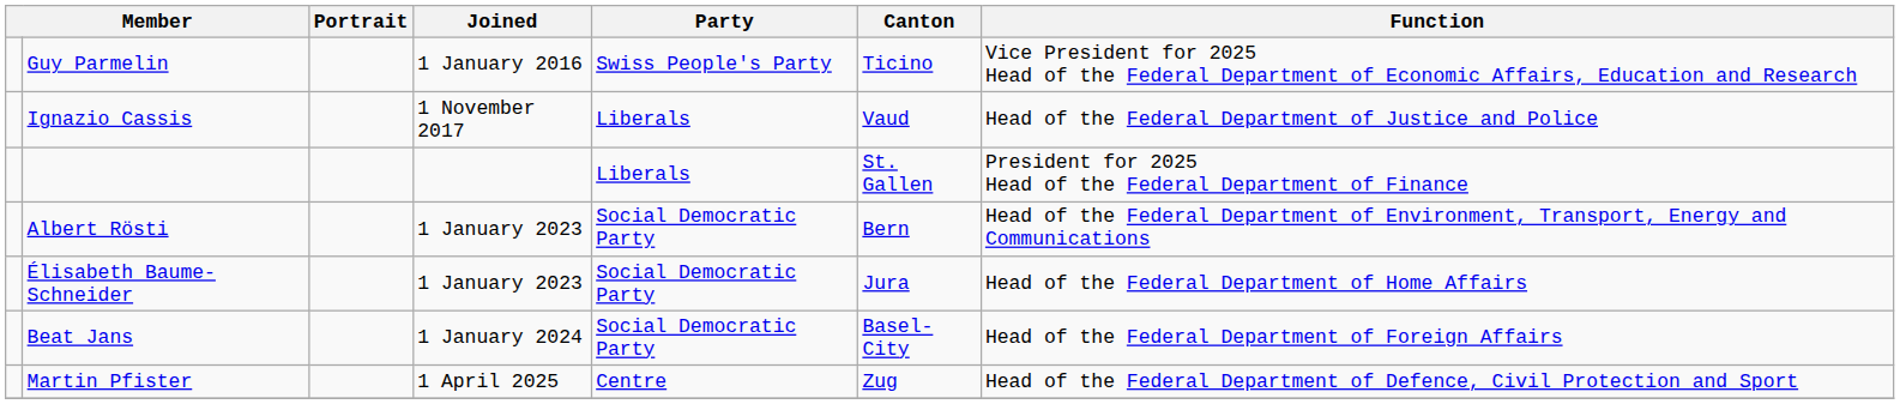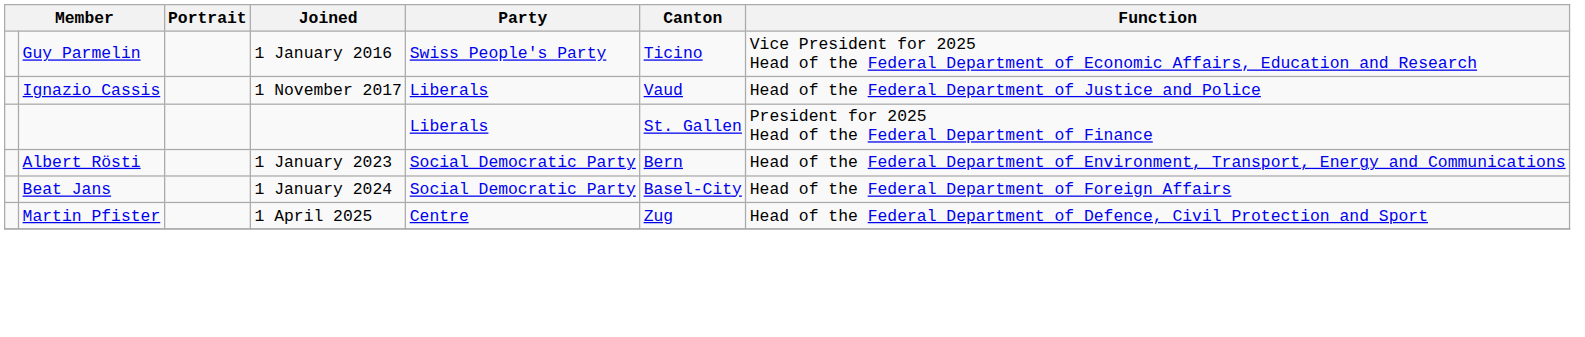- row: Élisabeth Baume-Schneider | 1 January 2023 | Social Democratic Party | Jura | Head of the Federal Department of Home Affairs
